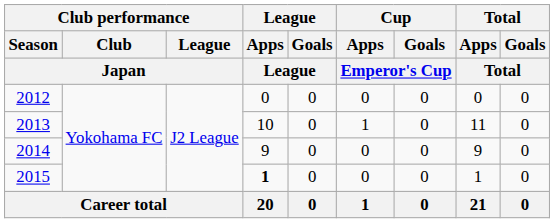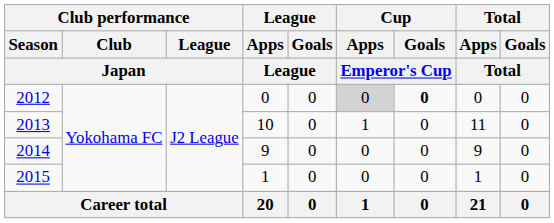2012 | Cup / Apps / Emperor's Cup: no background -> lightgrey background
2012 | Cup / Goals / Emperor's Cup: normal -> bold
2015 | League / Apps / League: bold -> normal
